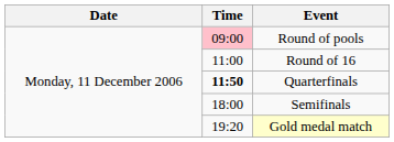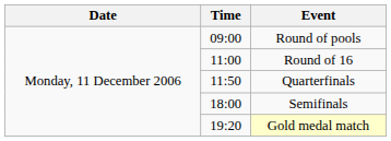Round of pools | Time: pink background -> no background
Quarterfinals | Time: bold -> normal
